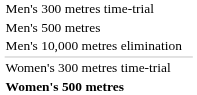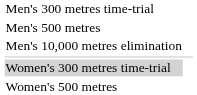Women's 300 metres time-trial | column 1: no background -> lightgrey background
Women's 500 metres | column 1: bold -> normal
